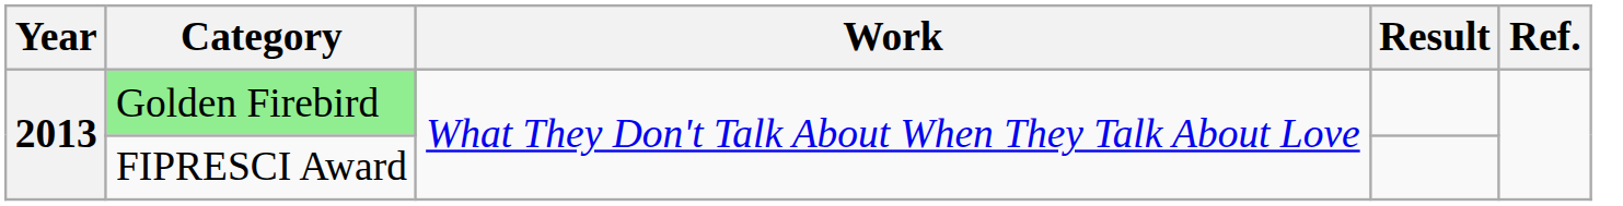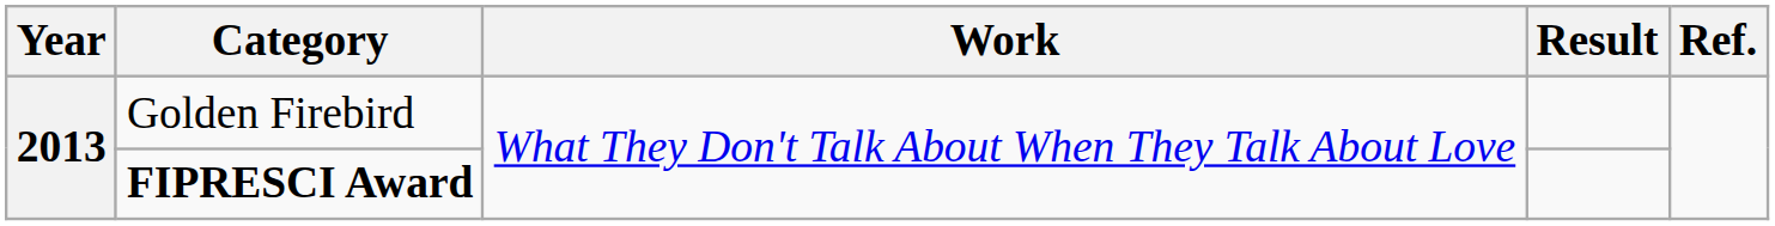Golden Firebird | Category: lightgreen background -> no background
FIPRESCI Award | Category: normal -> bold
